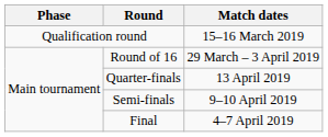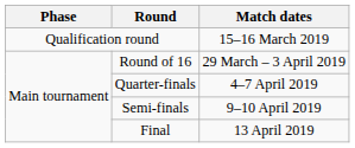Quarter-finals | Match dates: 13 April 2019 -> 4–7 April 2019
Final | Match dates: 4–7 April 2019 -> 13 April 2019
